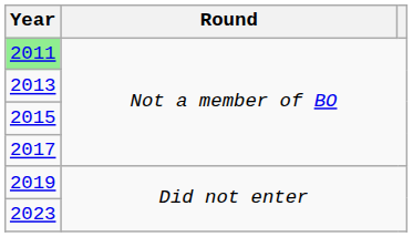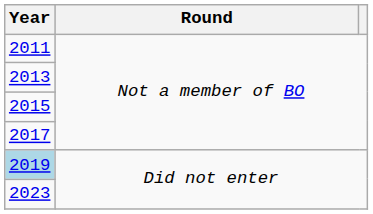2011 | Year: lightgreen background -> no background
2019 | Year: no background -> lightblue background
